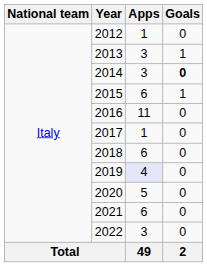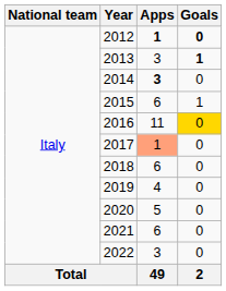2012 | Apps: normal -> bold
2012 | Goals: normal -> bold
2013 | Goals: normal -> bold
2014 | Apps: normal -> bold
2014 | Goals: bold -> normal
2016 | Goals: no background -> gold background
2017 | Apps: no background -> lightsalmon background
2019 | Apps: lavender background -> no background
